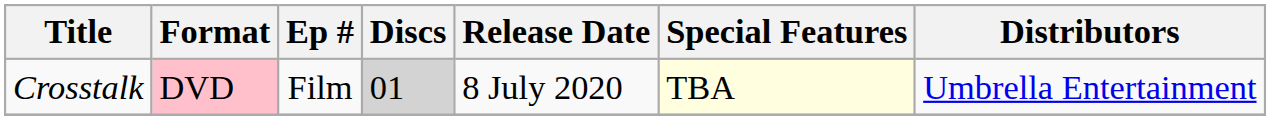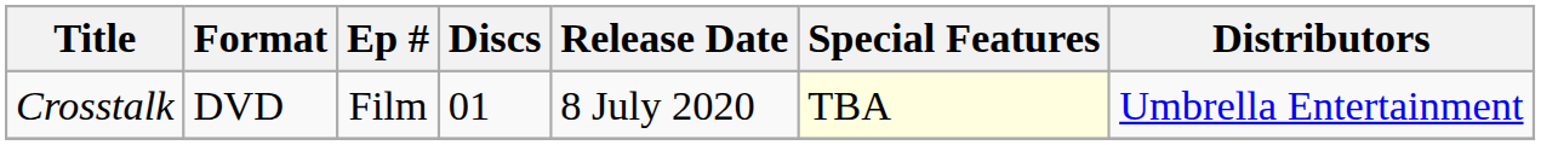Crosstalk | Format: pink background -> no background
Crosstalk | Discs: lightgrey background -> no background
